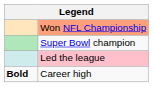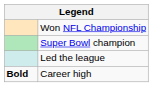Won NFL Championship | column 2: lightsalmon background -> no background
Led the league | column 2: pink background -> no background
